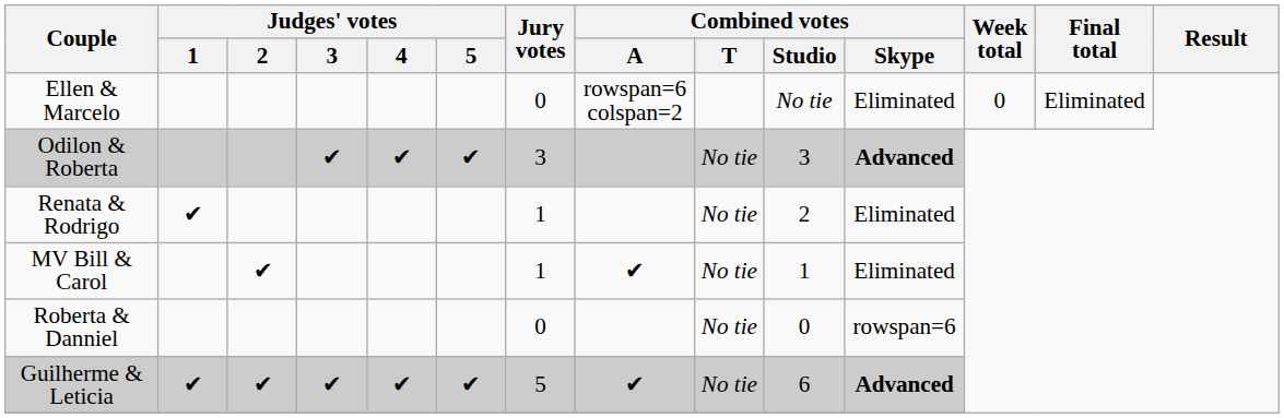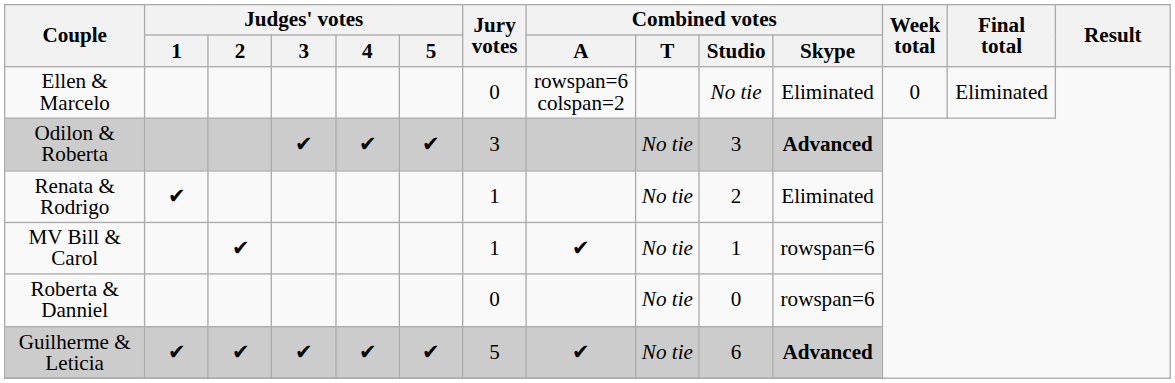MV Bill & Carol | Combined votes / Skype: Eliminated -> rowspan=6
